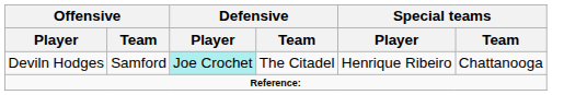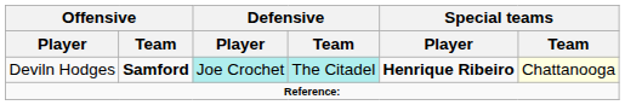Deviln Hodges | Offensive / Team: normal -> bold
Deviln Hodges | Defensive / Team: no background -> paleturquoise background
Deviln Hodges | Special teams / Player: normal -> bold
Deviln Hodges | Special teams / Team: no background -> lightyellow background
